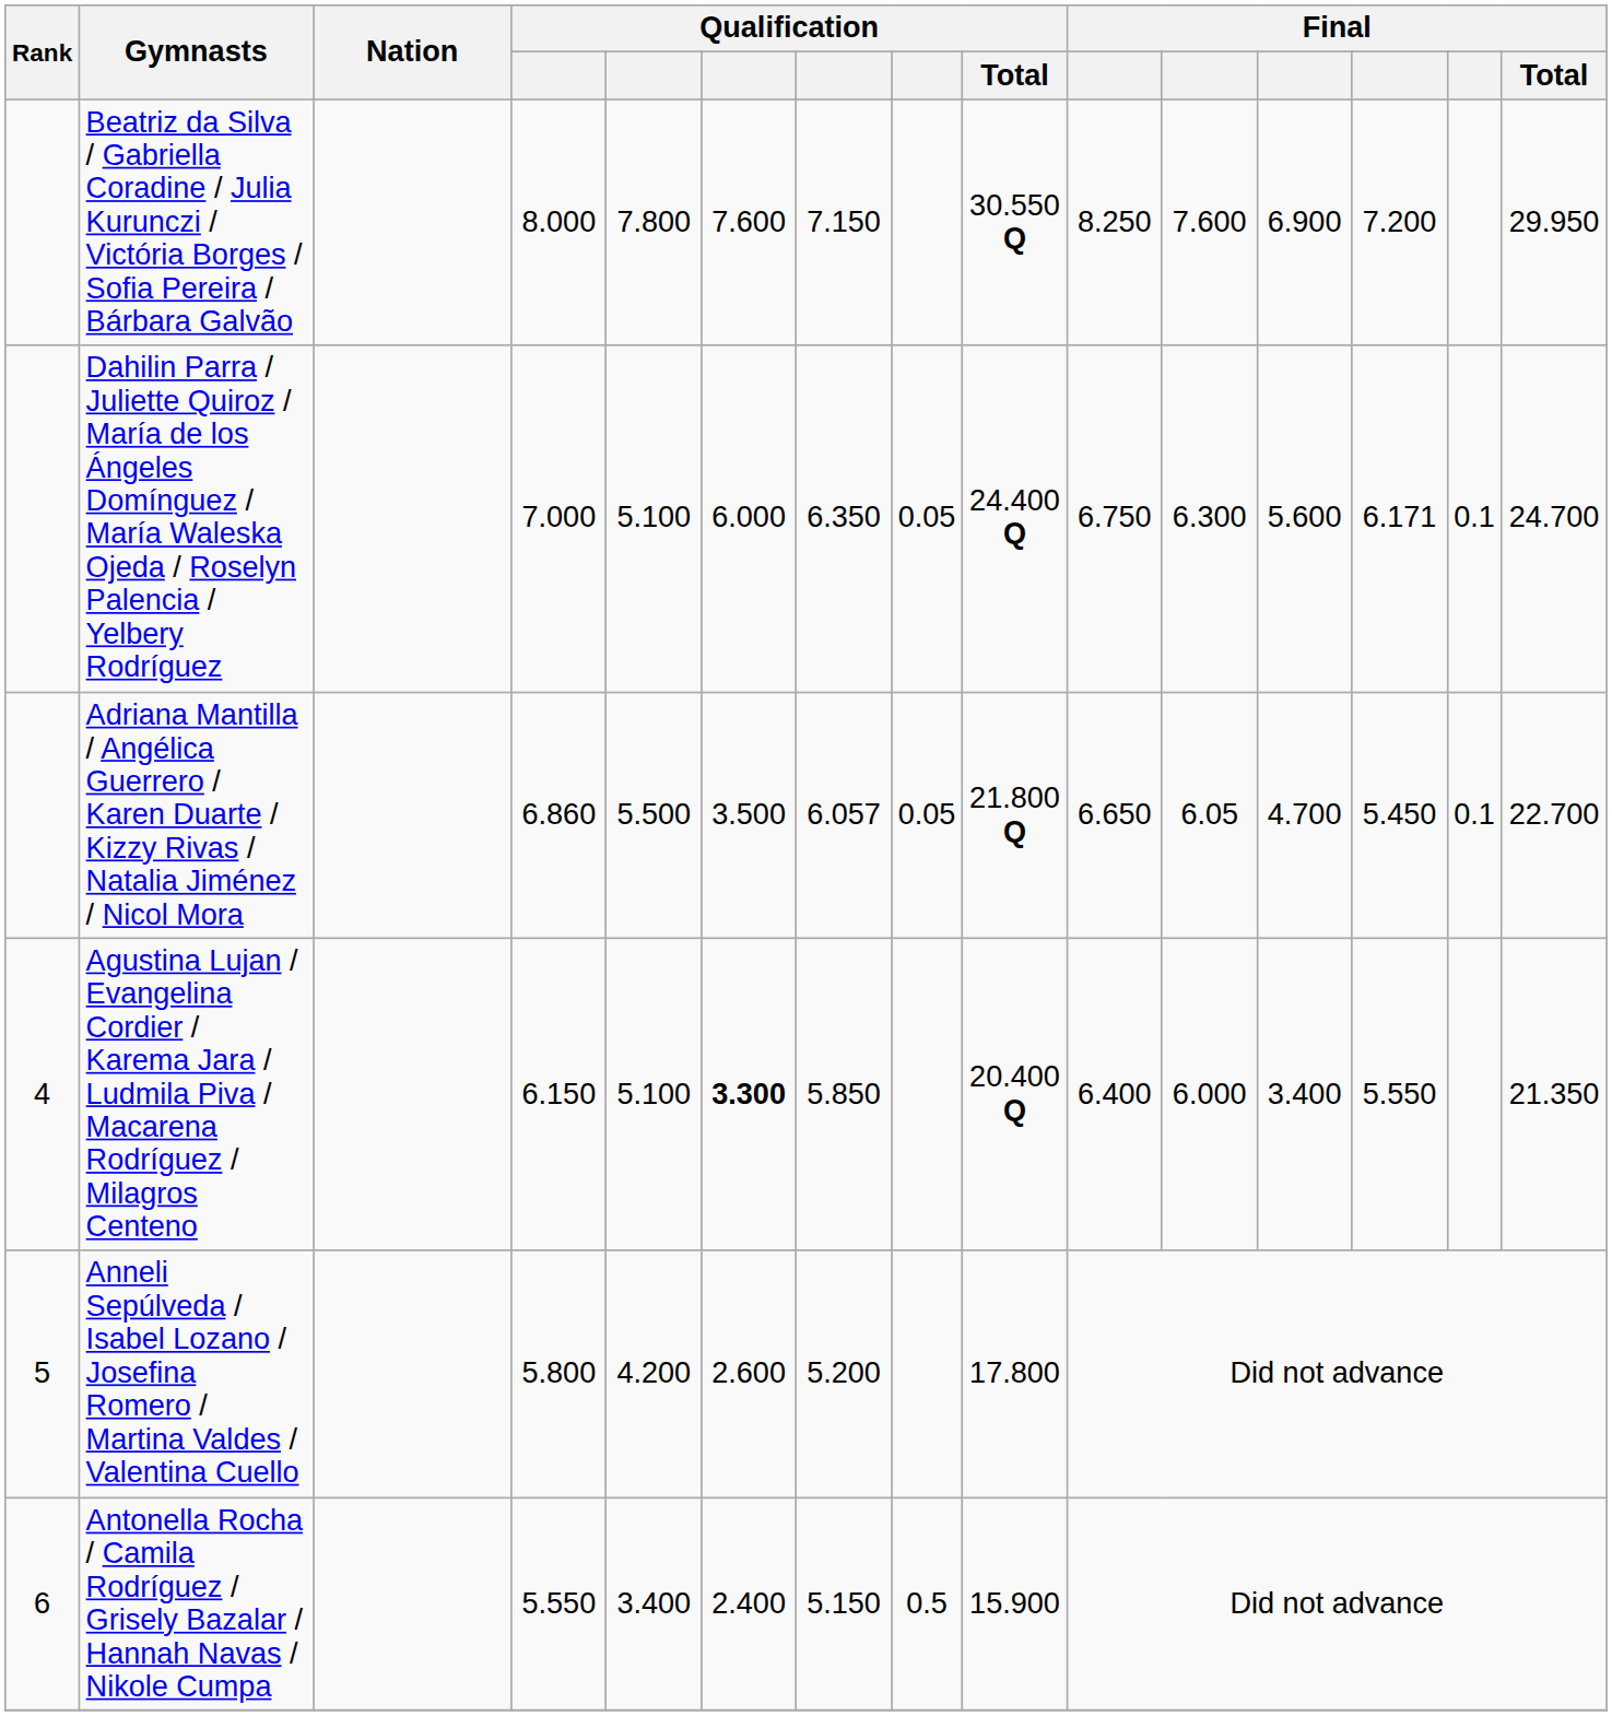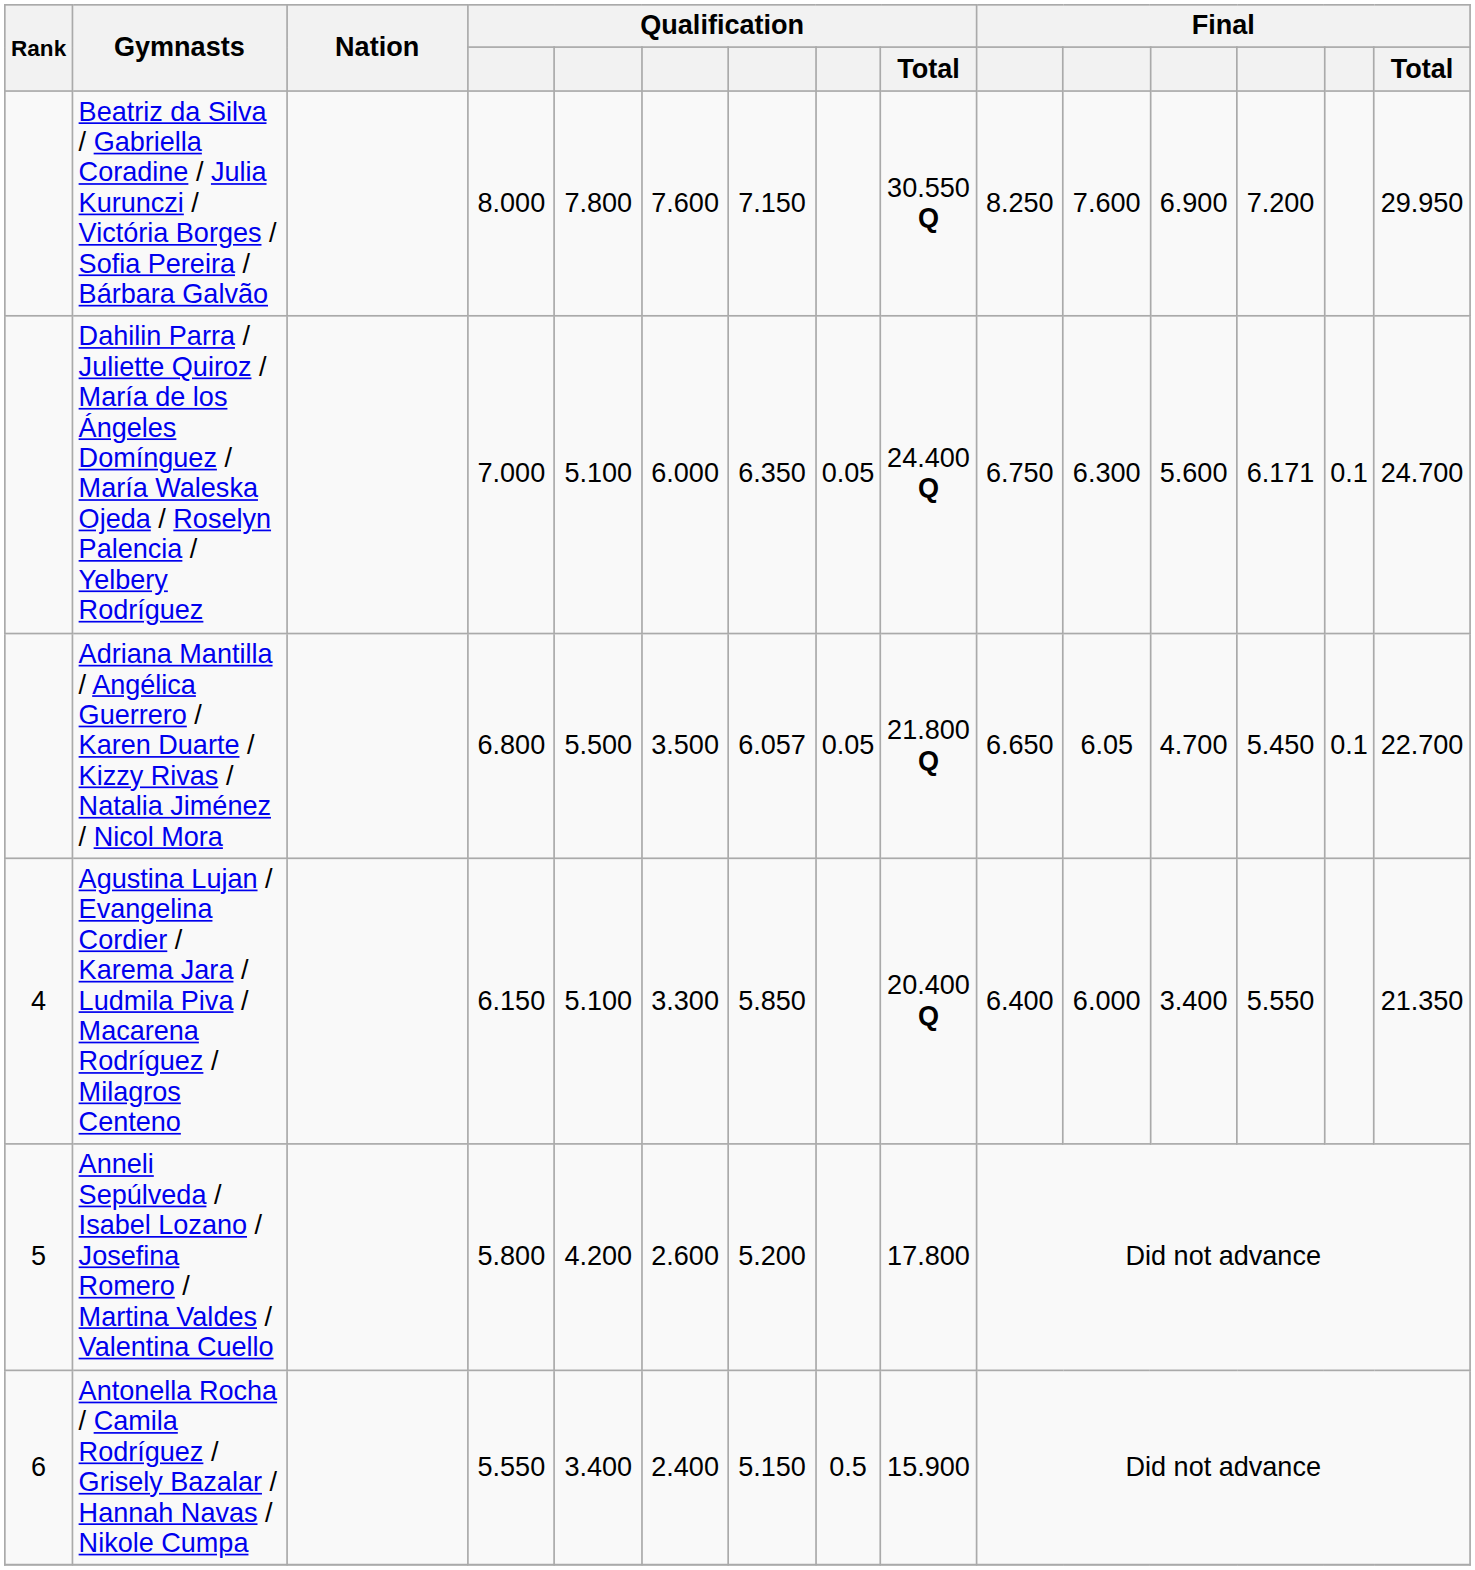row 5 | column 4: 6.860 -> 6.800
row 6 | column 6: bold -> normal
